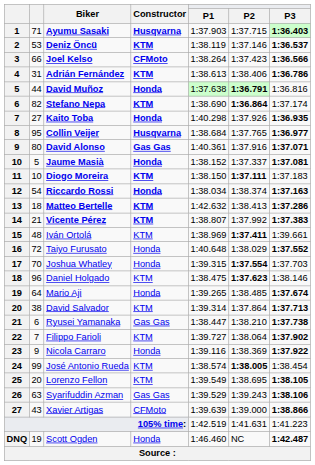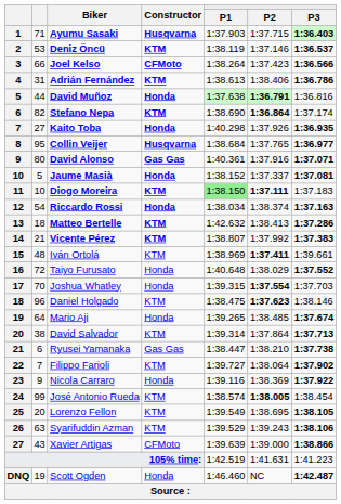Diogo Moreira | P1: no background -> lightgreen background
Syarifuddin Azman | Constructor: Gas Gas -> KTM
